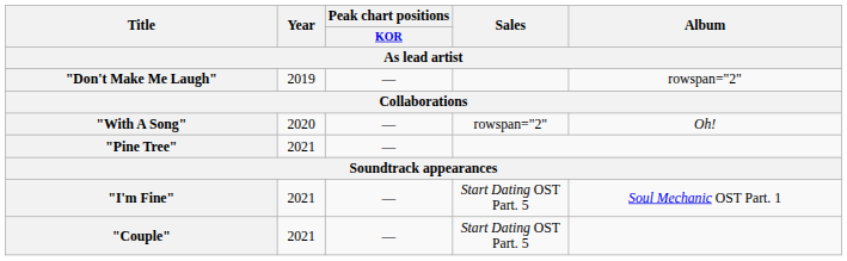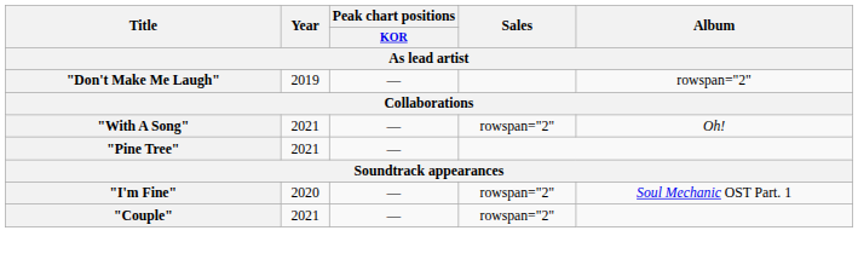"With A Song" | Year: 2020 -> 2021
"I'm Fine" | Year: 2021 -> 2020
"I'm Fine" | Sales: Start Dating OST Part. 5 -> rowspan="2"
"Couple" | Sales: Start Dating OST Part. 5 -> rowspan="2"
